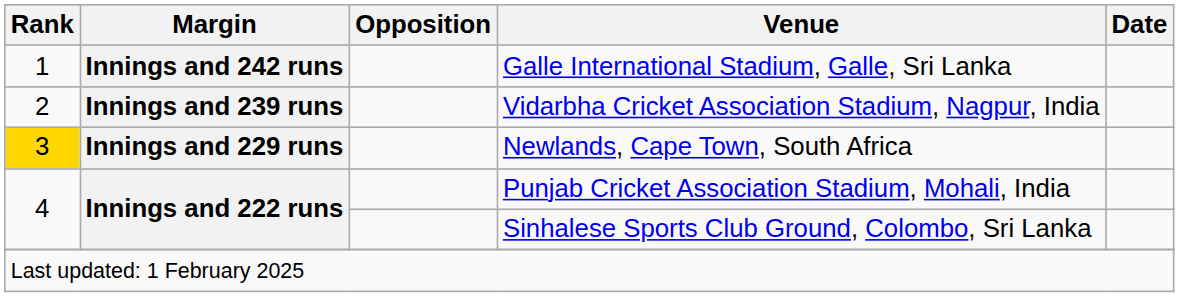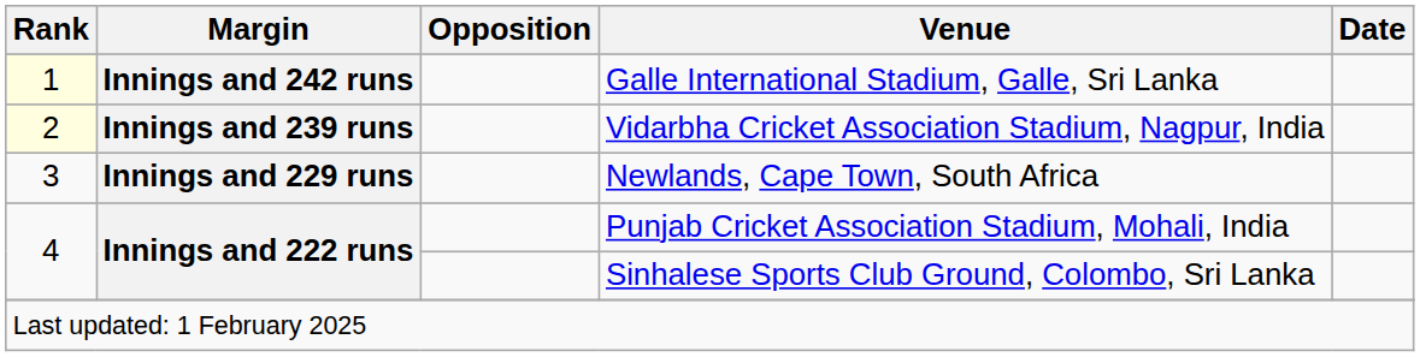Galle International Stadium, Galle, Sri Lanka | Rank: no background -> lightyellow background
Vidarbha Cricket Association Stadium, Nagpur, India | Rank: no background -> lightyellow background
Newlands, Cape Town, South Africa | Rank: gold background -> no background
